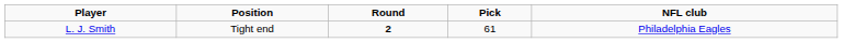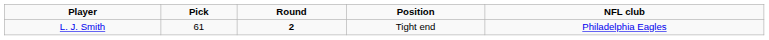columns swapped: Position <-> Pick
